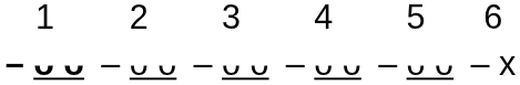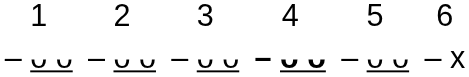row 2 | column 1: bold -> normal
row 2 | column 4: normal -> bold
